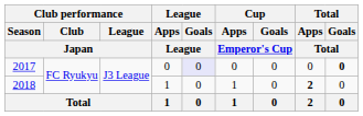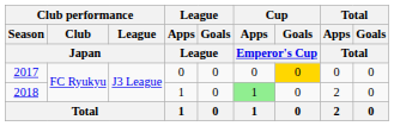2017 | League / Goals / League: lavender background -> no background
2017 | Cup / Goals / Emperor's Cup: no background -> gold background
2017 | Total / Goals / Total: bold -> normal
2018 | Cup / Apps / Emperor's Cup: no background -> lightgreen background
2018 | Total / Apps / Total: bold -> normal
